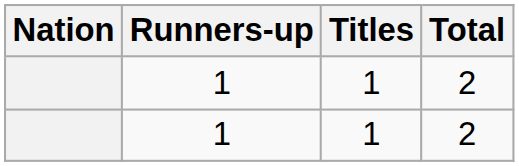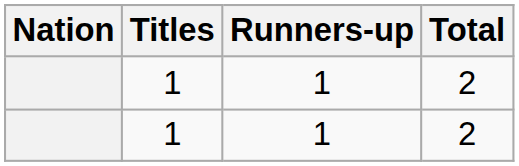columns swapped: Titles <-> Runners-up
